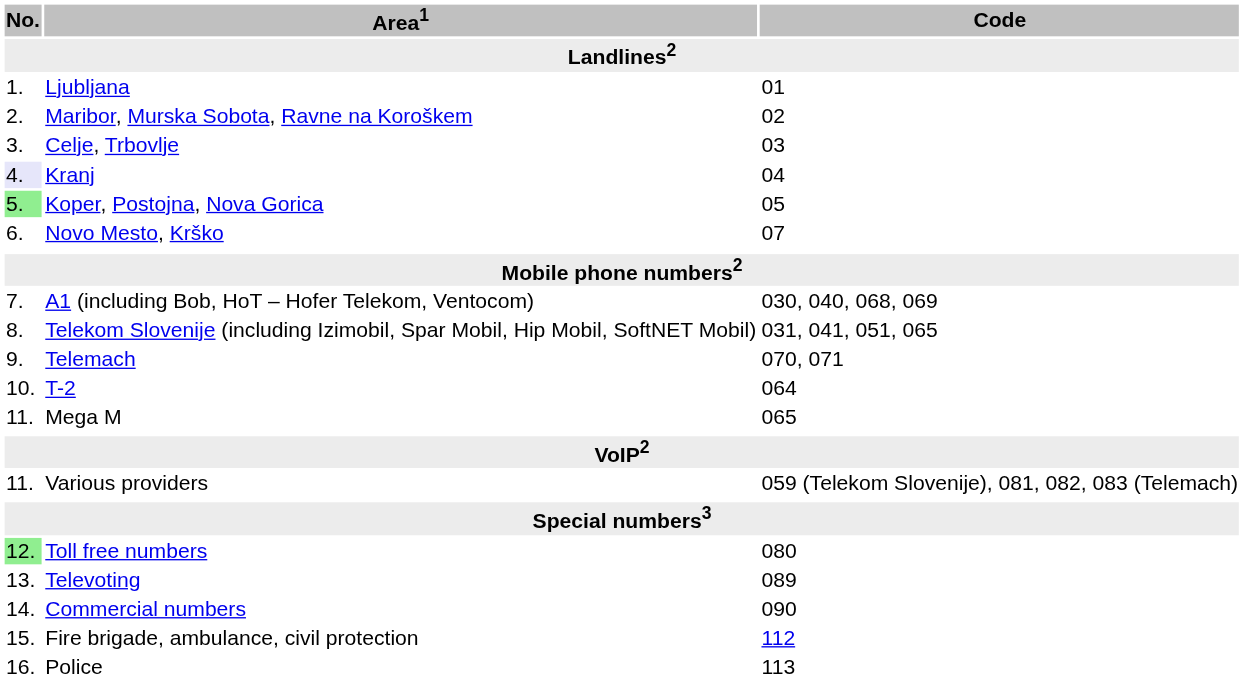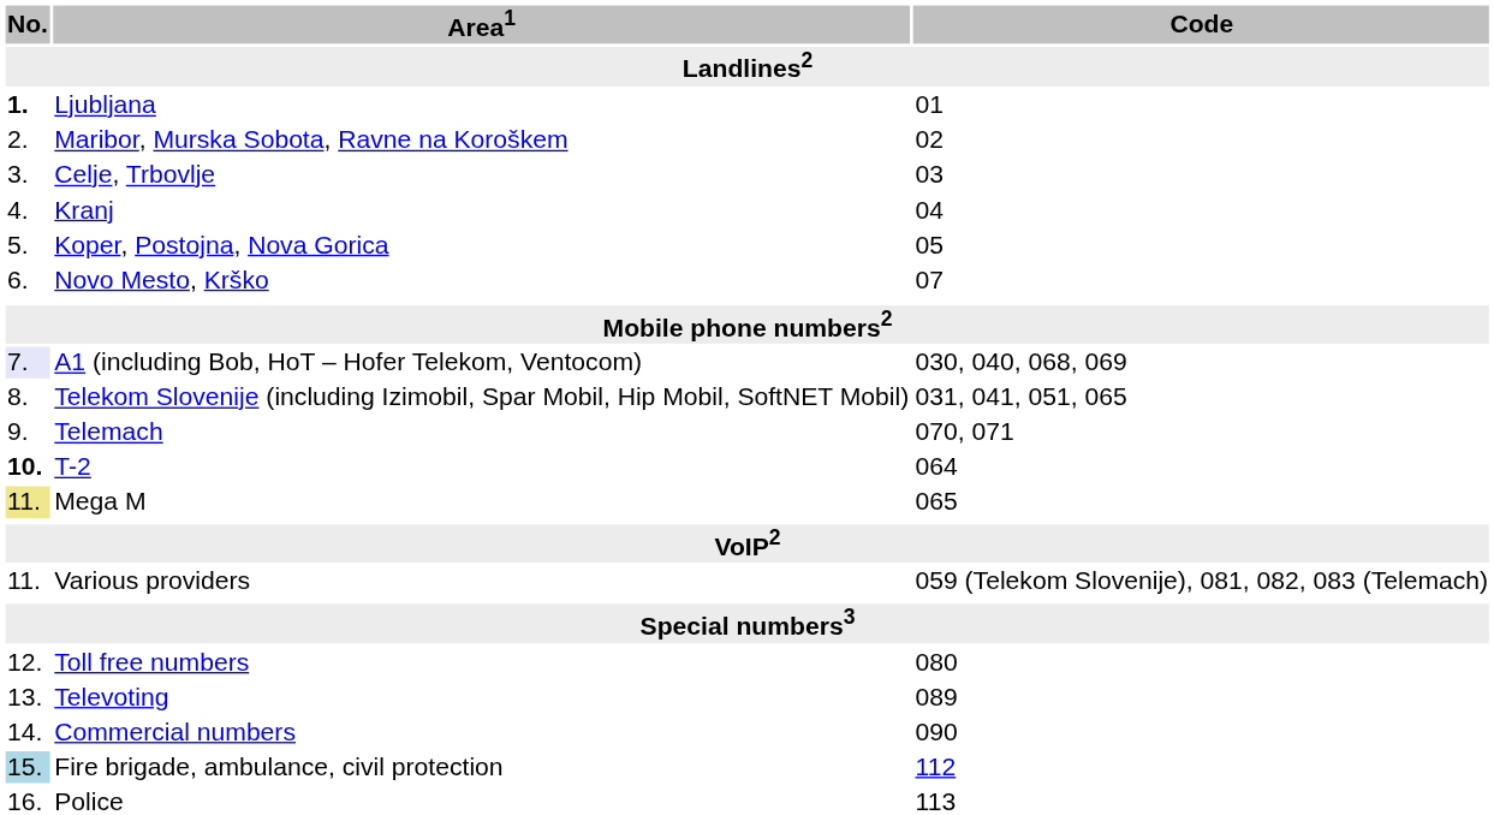Ljubljana | No. / Landlines2: normal -> bold
Kranj | No. / Landlines2: lavender background -> no background
Koper, Postojna, Nova Gorica | No. / Landlines2: lightgreen background -> no background
A1 (including Bob, HoT – Hofer Telekom, Ventocom) | No. / Landlines2: no background -> lavender background
T-2 | No. / Landlines2: normal -> bold
Mega M | No. / Landlines2: no background -> khaki background
Toll free numbers | No. / Landlines2: lightgreen background -> no background
Fire brigade, ambulance, civil protection | No. / Landlines2: no background -> lightblue background
